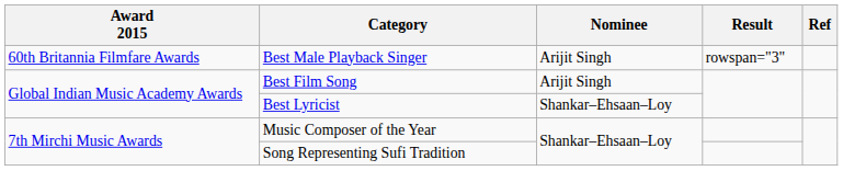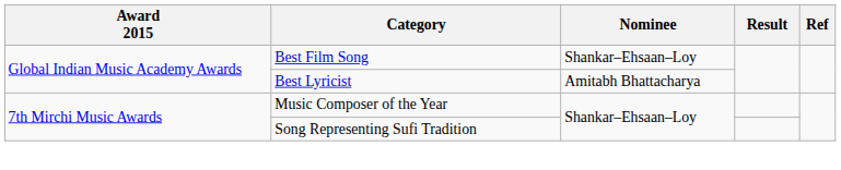- row: 60th Britannia Filmfare Awards | Best Male Playback Singer | Arijit Singh | rowspan="3"
Best Film Song | Nominee: Arijit Singh -> Shankar–Ehsaan–Loy
Best Lyricist | Nominee: Shankar–Ehsaan–Loy -> Amitabh Bhattacharya
